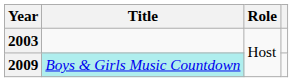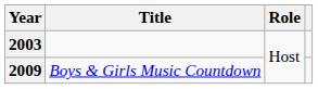2009 | Title: paleturquoise background -> no background
